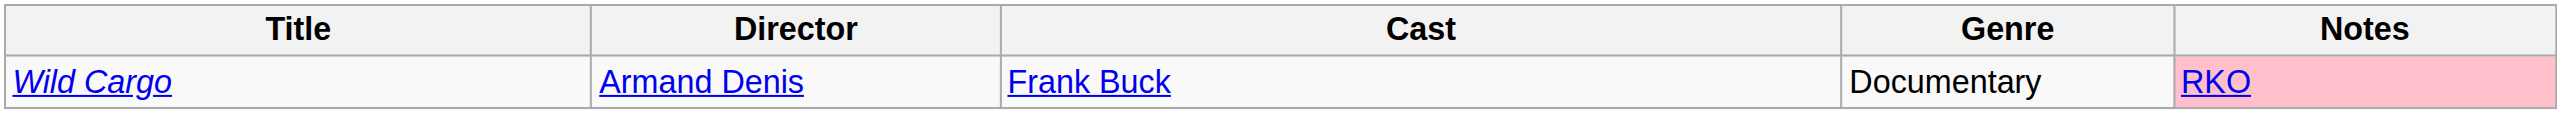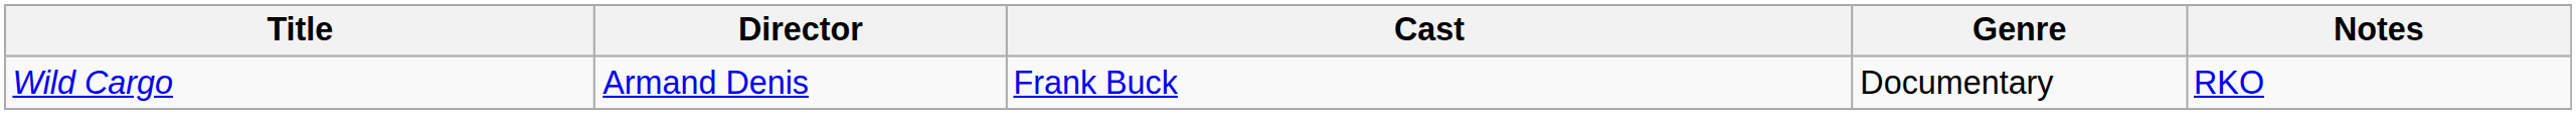Wild Cargo | Notes: pink background -> no background
